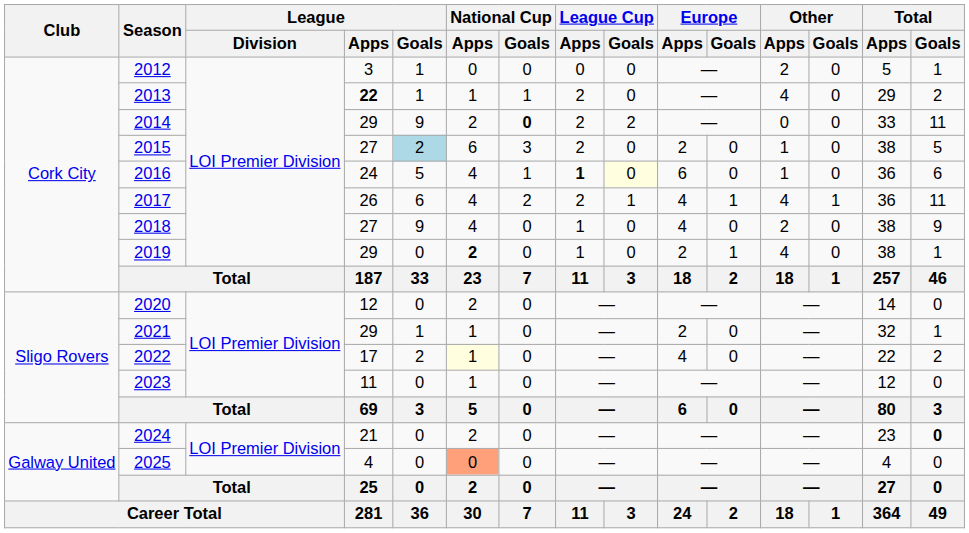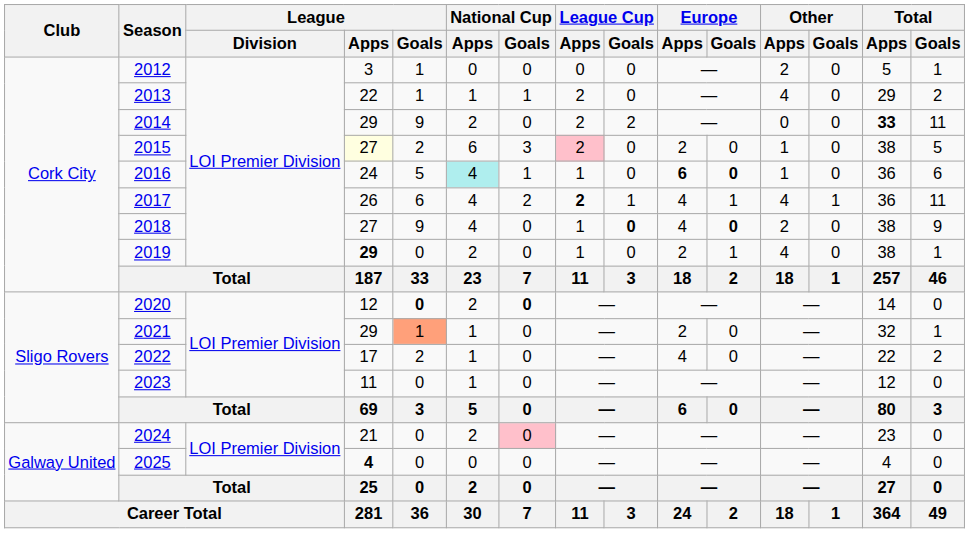2013 | League / Apps: bold -> normal
2014 | National Cup / Goals: bold -> normal
2014 | Total / Apps: normal -> bold
2015 | League / Apps: no background -> lightyellow background
2015 | League / Goals: lightblue background -> no background
2015 | League Cup / Apps: no background -> pink background
2016 | National Cup / Apps: no background -> paleturquoise background
2016 | League Cup / Apps: bold -> normal
2016 | League Cup / Goals: lightyellow background -> no background
2016 | Europe / Apps: normal -> bold
2016 | Europe / Goals: normal -> bold
2017 | League Cup / Apps: normal -> bold
2018 | League Cup / Goals: normal -> bold
2018 | Europe / Goals: normal -> bold
2019 | League / Apps: normal -> bold
2019 | National Cup / Apps: bold -> normal
2020 | League / Goals: normal -> bold
2020 | National Cup / Goals: normal -> bold
2021 | League / Goals: no background -> lightsalmon background
2022 | National Cup / Apps: lightyellow background -> no background
2024 | National Cup / Goals: no background -> pink background
2024 | Total / Goals: bold -> normal
2025 | League / Apps: normal -> bold
2025 | National Cup / Apps: lightsalmon background -> no background
